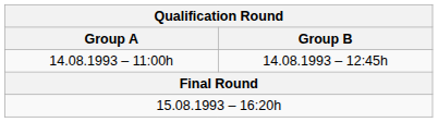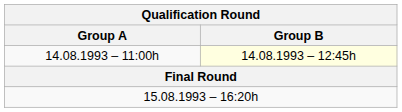14.08.1993 – 11:00h | Group B: no background -> lightyellow background
